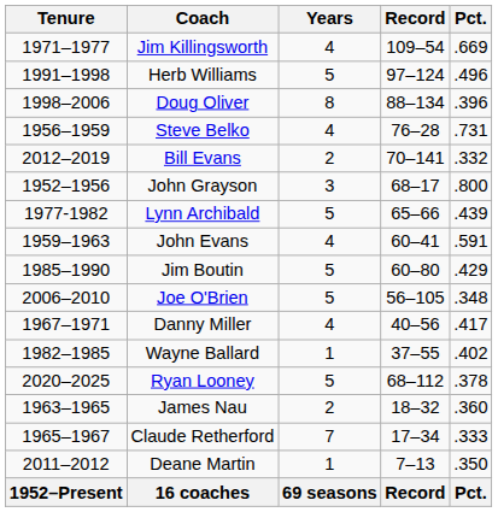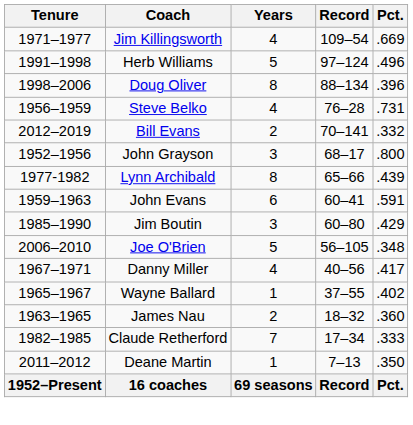Lynn Archibald | Years: 5 -> 8
John Evans | Years: 4 -> 6
Jim Boutin | Years: 5 -> 3
Wayne Ballard | Tenure: 1982–1985 -> 1965–1967
- row: 2020–2025 | Ryan Looney | 5 | 68–112 | .378
Claude Retherford | Tenure: 1965–1967 -> 1982–1985
